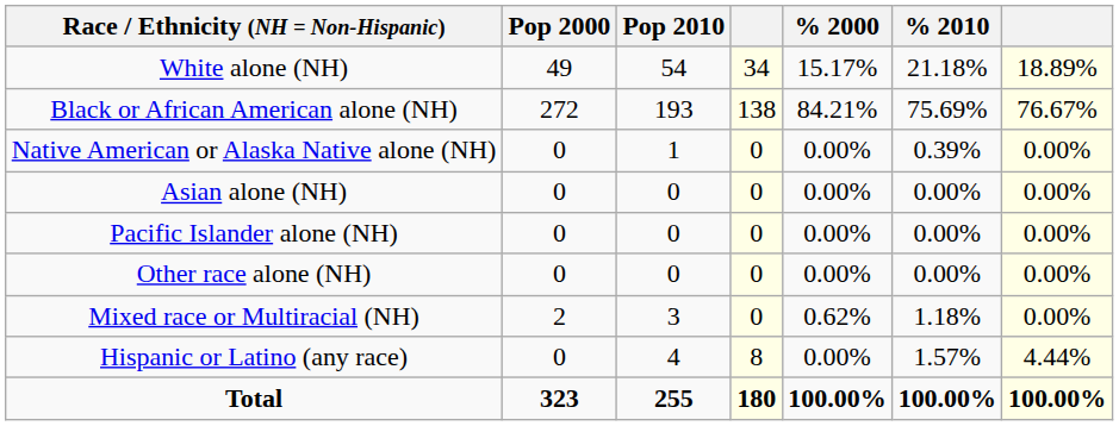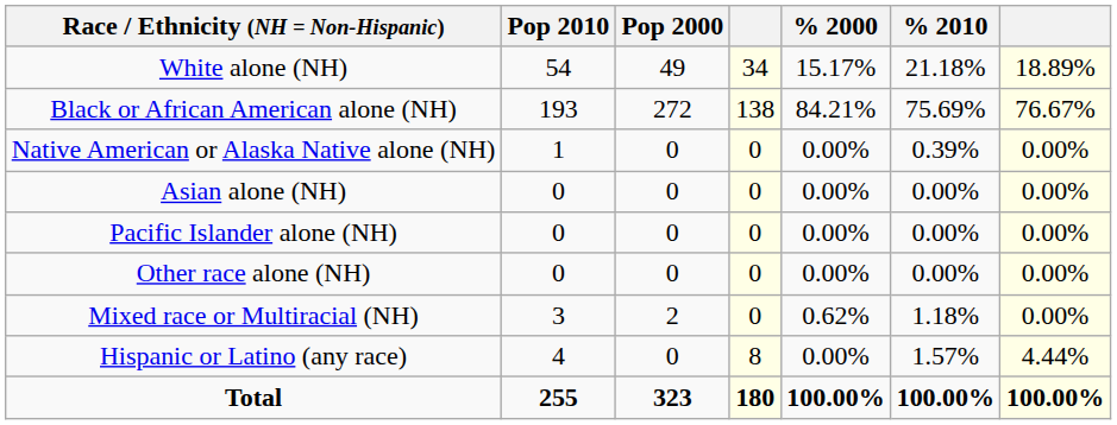columns swapped: Pop 2000 <-> Pop 2010
